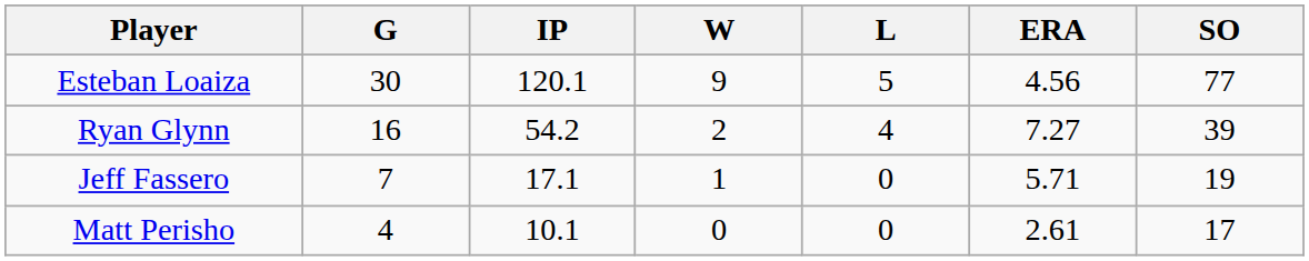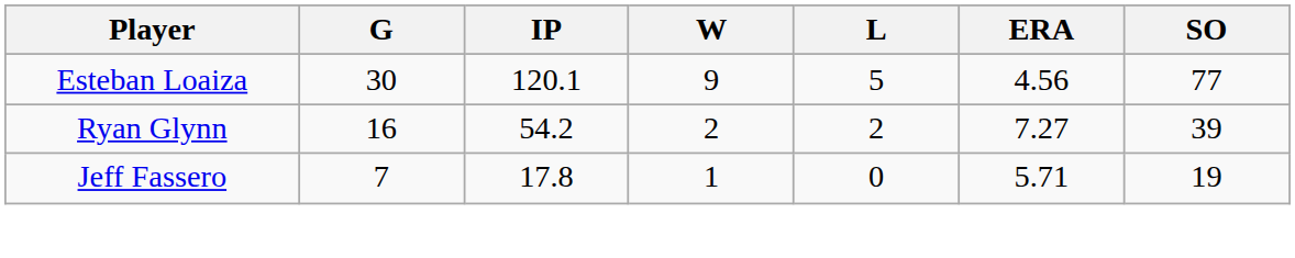Ryan Glynn | L: 4 -> 2
Jeff Fassero | IP: 17.1 -> 17.8
- row: Matt Perisho | 4 | 10.1 | 0 | 0 | 2.61 | 17
